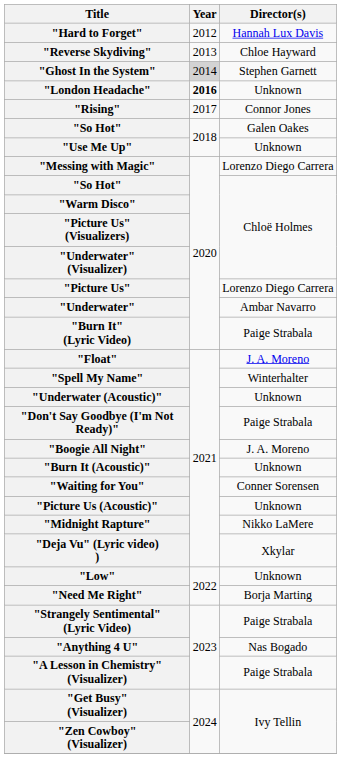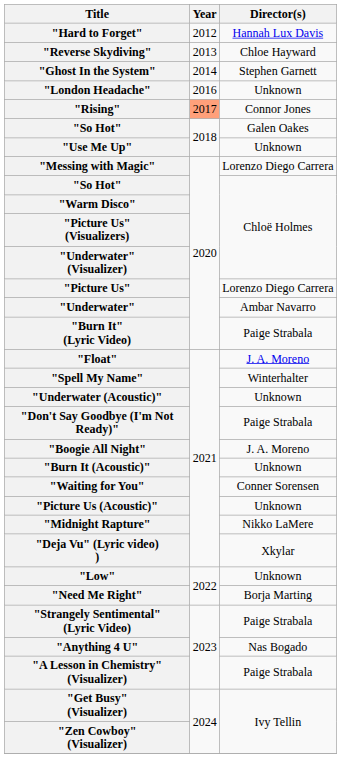"Ghost In the System" | Year: lightgrey background -> no background
"London Headache" | Year: bold -> normal
"Rising" | Year: no background -> lightsalmon background
